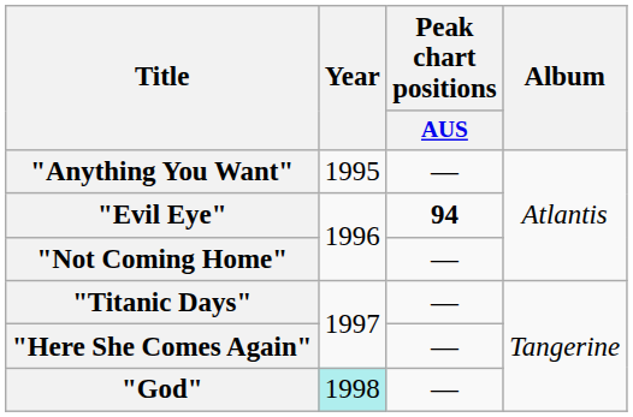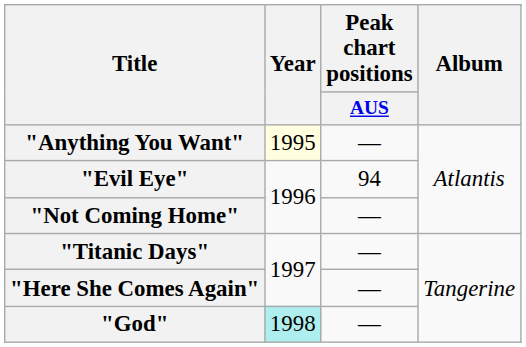"Anything You Want" | Year: no background -> lightyellow background
"Evil Eye" | Peak chart positions / AUS: bold -> normal
